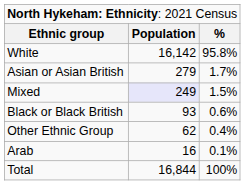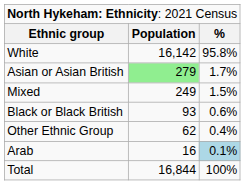Asian or Asian British | column 2: no background -> lightgreen background
Mixed | column 2: lavender background -> no background
Arab | column 3: no background -> lightblue background
